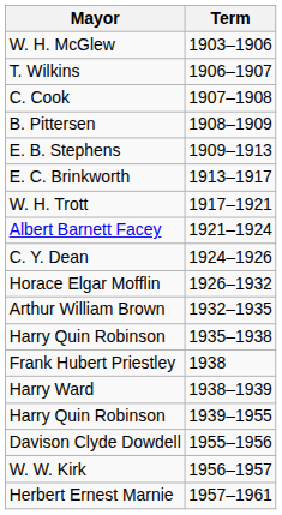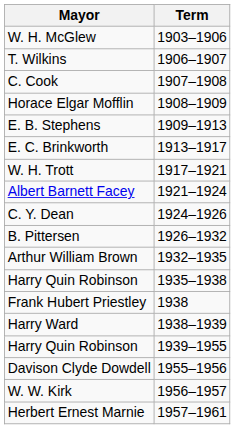row 5 | Mayor: B. Pittersen -> Horace Elgar Mofflin
row 11 | Mayor: Horace Elgar Mofflin -> B. Pittersen
